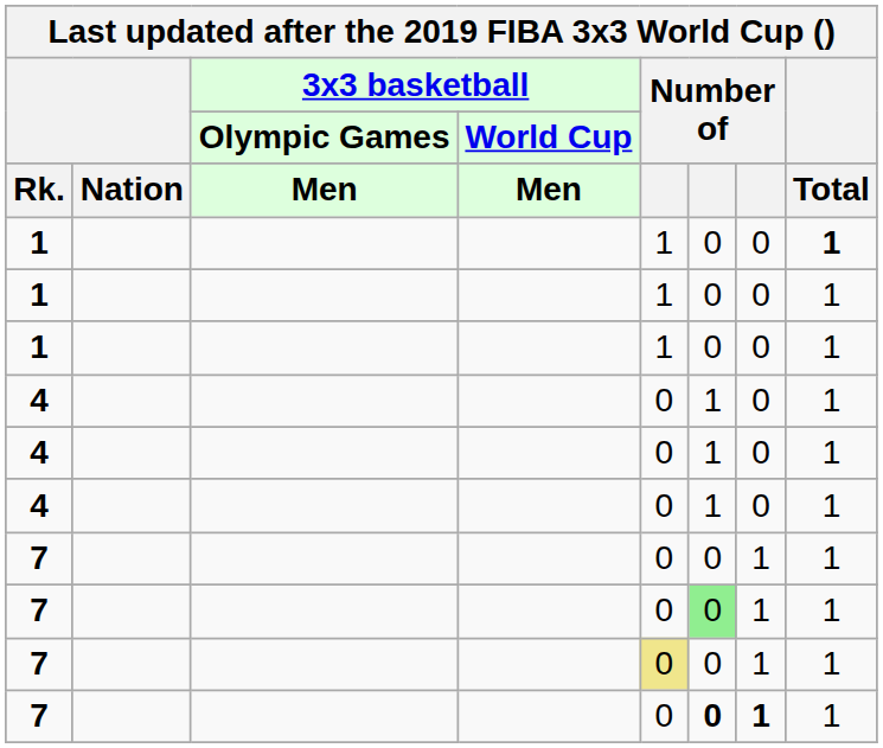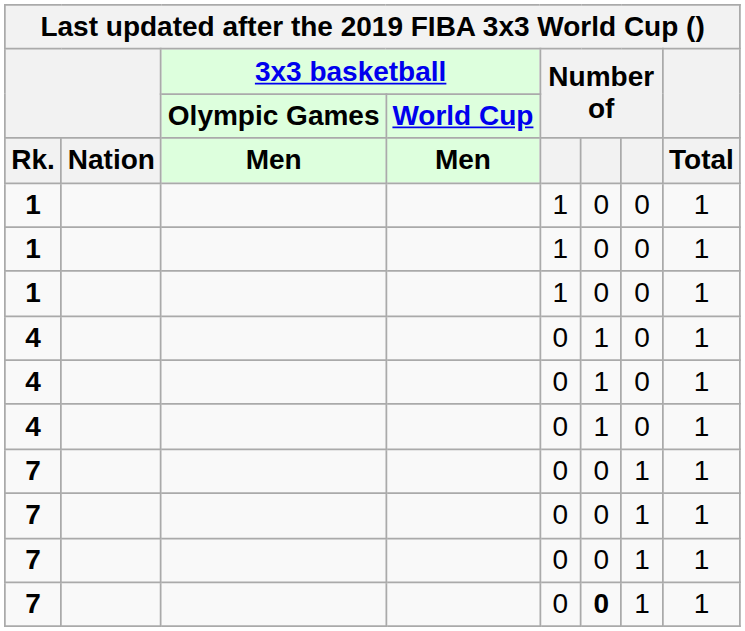row 5 | Total: bold -> normal
row 12 | column 6: lightgreen background -> no background
row 13 | column 5: khaki background -> no background
row 14 | column 7: bold -> normal
